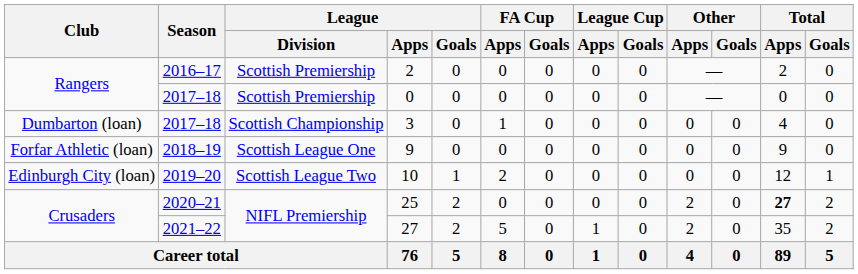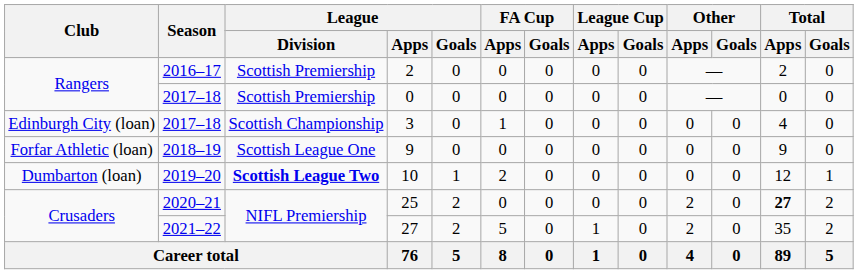3 | Club: Dumbarton (loan) -> Edinburgh City (loan)
10 | Club: Edinburgh City (loan) -> Dumbarton (loan)
10 | League / Division: normal -> bold
